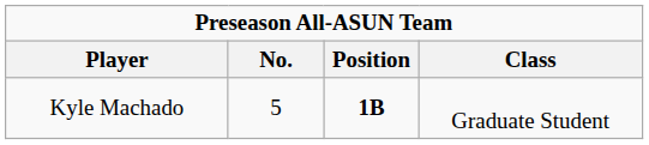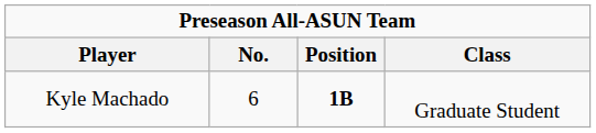Kyle Machado | No.: 5 -> 6
